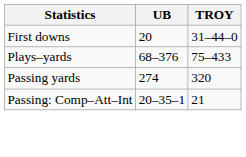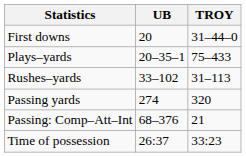Plays–yards | UB: 68–376 -> 20–35–1
+ row: Rushes–yards | 33–102 | 31–113
Passing: Comp–Att–Int | UB: 20–35–1 -> 68–376
+ row: Time of possession | 26:37 | 33:23
